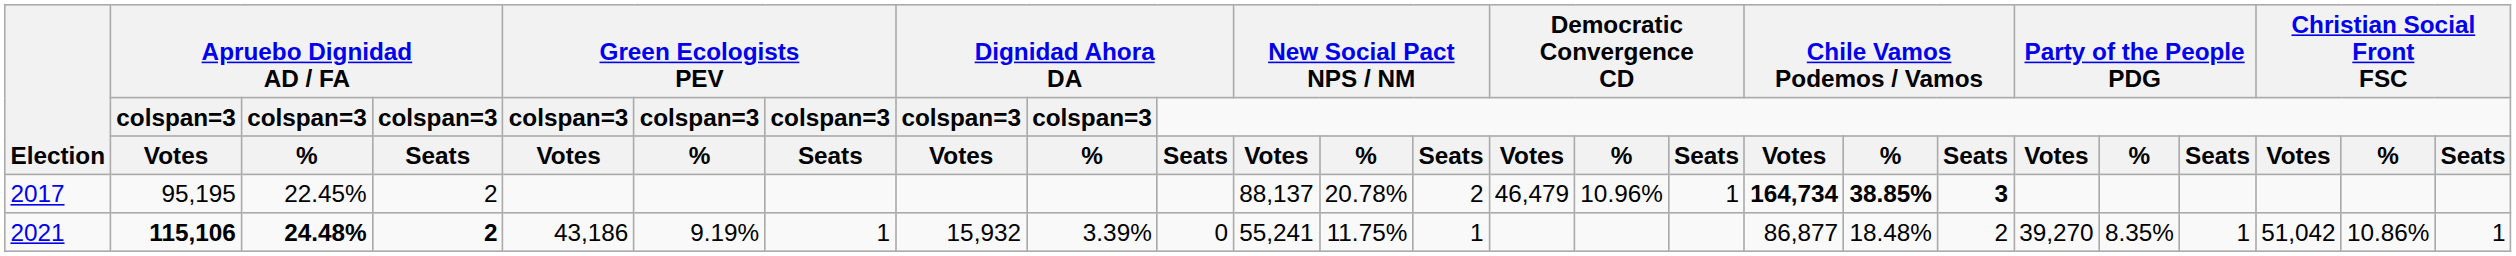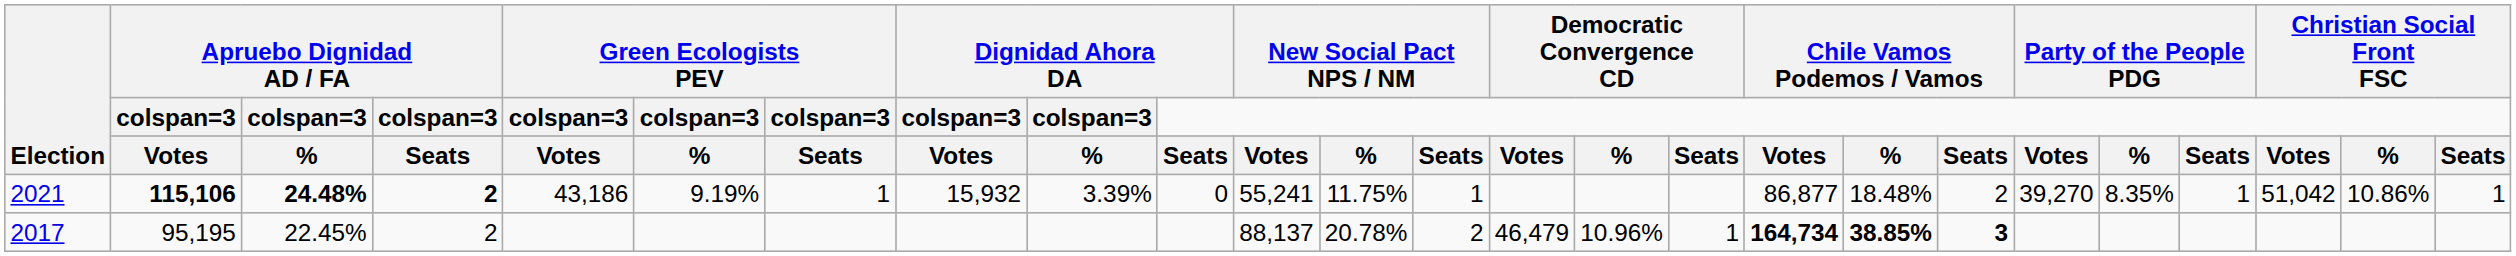rows swapped: 2021 <-> 2017
